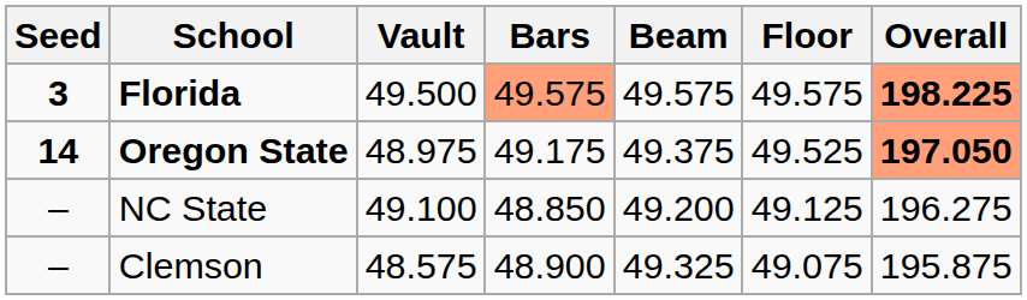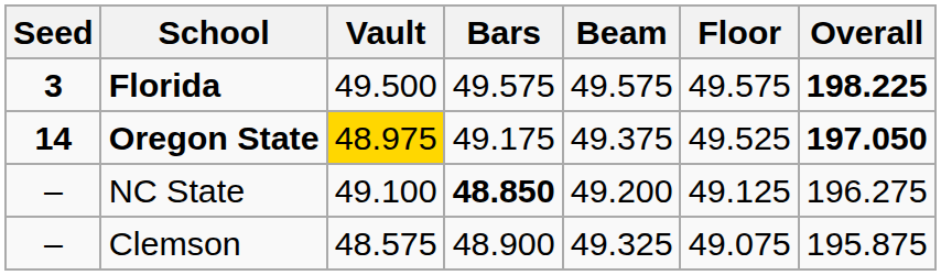Florida | Bars: lightsalmon background -> no background
Florida | Overall: lightsalmon background -> no background
Oregon State | Vault: no background -> gold background
Oregon State | Overall: lightsalmon background -> no background
NC State | Bars: normal -> bold
